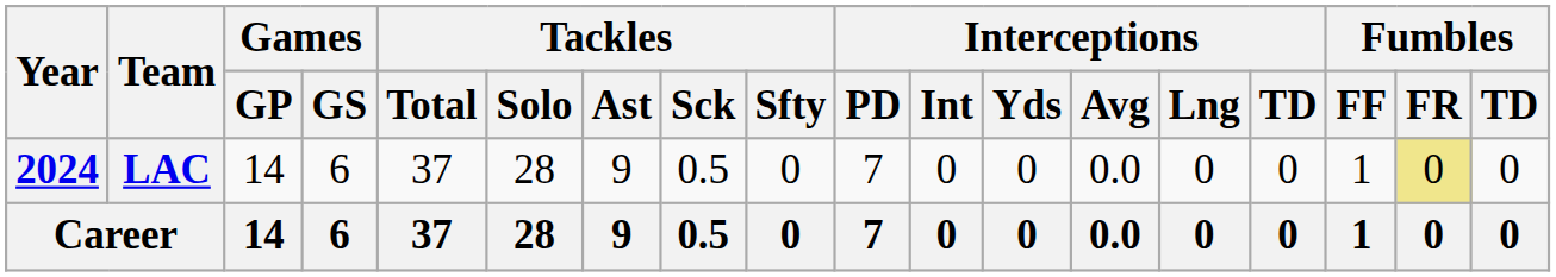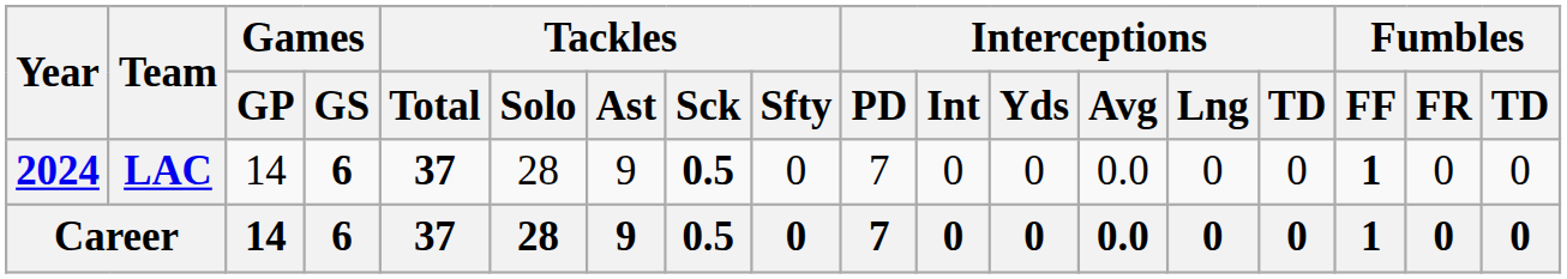LAC | Games / GS: normal -> bold
LAC | Tackles / Total: normal -> bold
LAC | Tackles / Sck: normal -> bold
LAC | Fumbles / FF: normal -> bold
LAC | Fumbles / FR: khaki background -> no background
